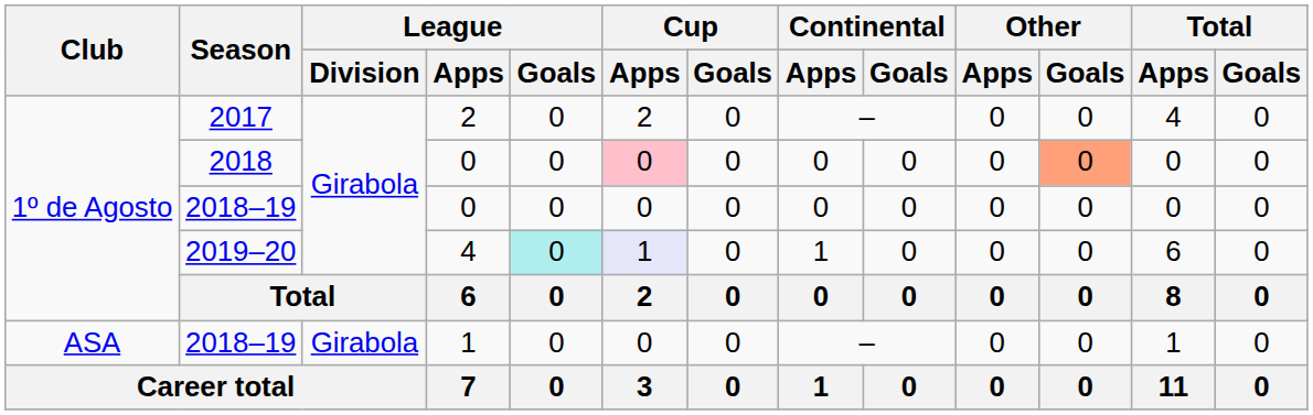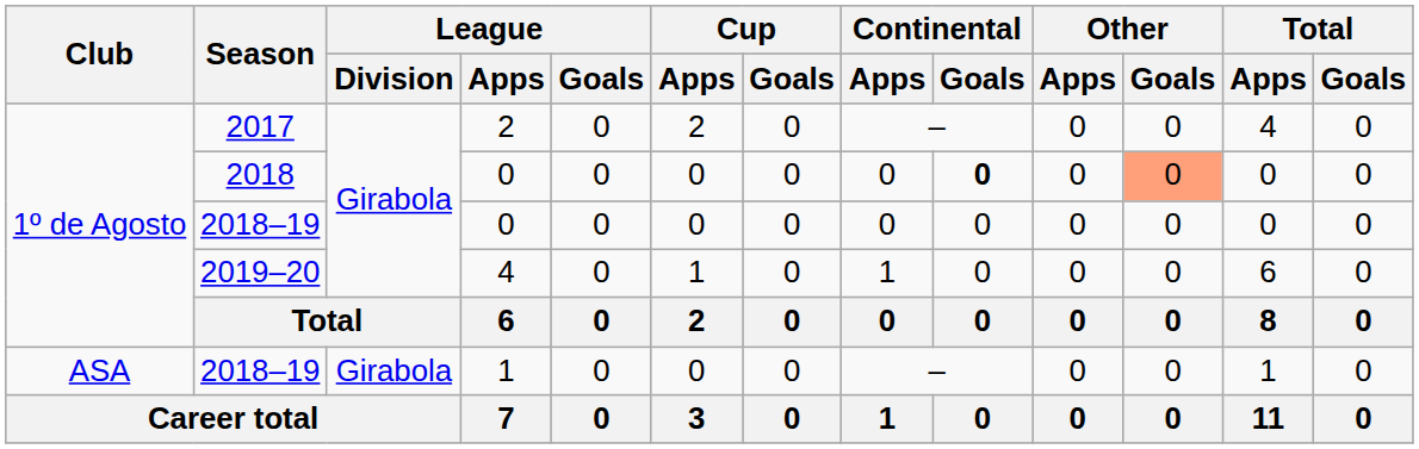2018 | Cup / Apps: pink background -> no background
2018 | Continental / Goals: normal -> bold
2019–20 | League / Goals: paleturquoise background -> no background
2019–20 | Cup / Apps: lavender background -> no background
